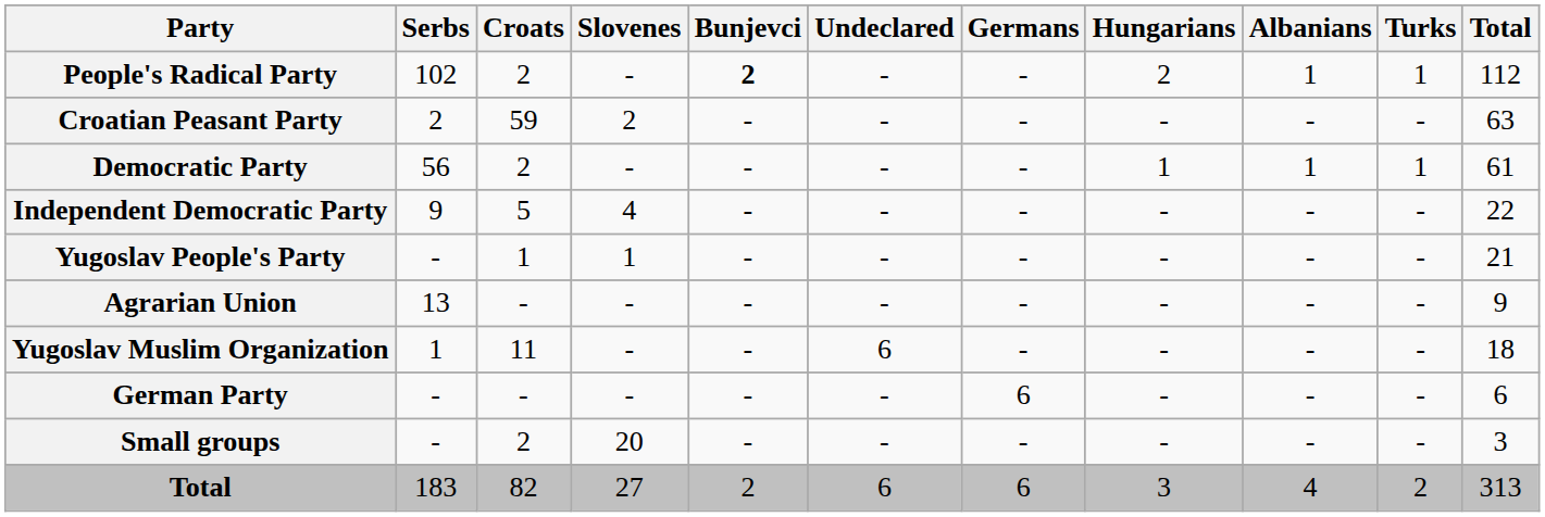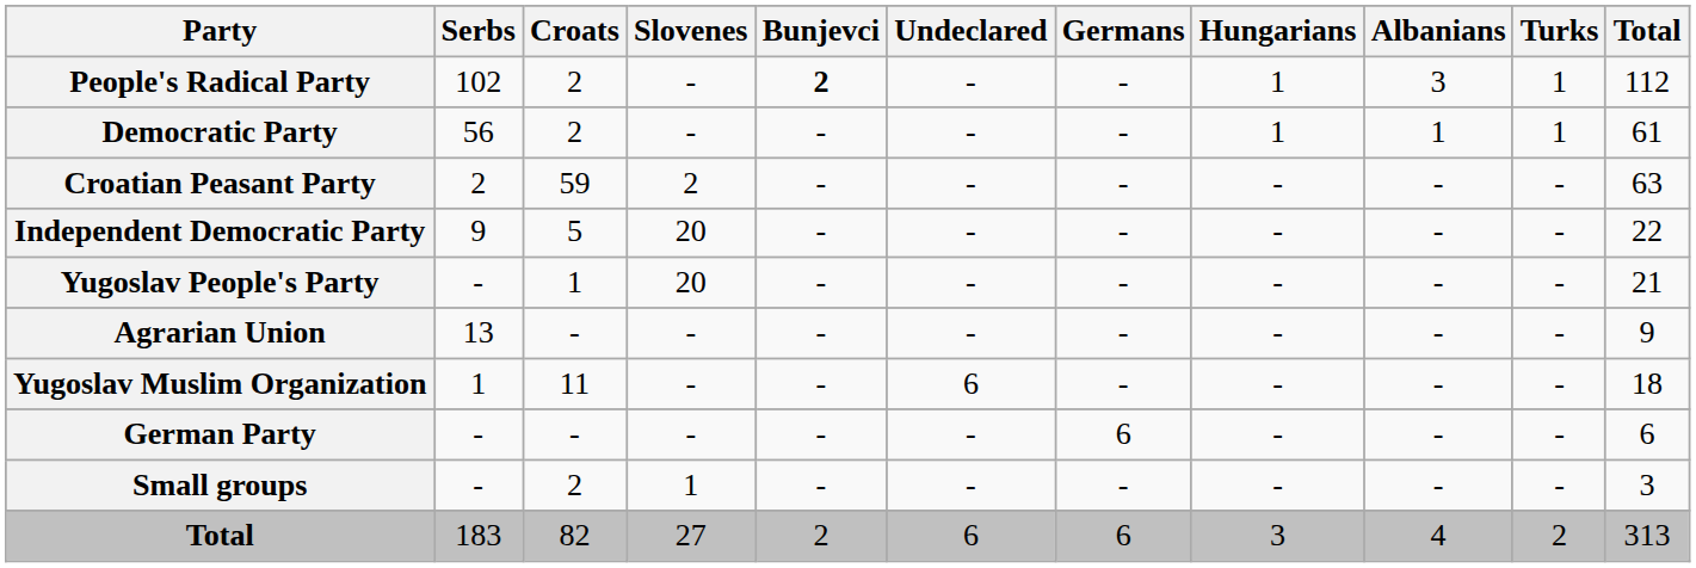People's Radical Party | Hungarians: 2 -> 1
People's Radical Party | Albanians: 1 -> 3
rows swapped: Croatian Peasant Party <-> Democratic Party
Independent Democratic Party | Slovenes: 4 -> 20
Yugoslav People's Party | Slovenes: 1 -> 20
Small groups | Slovenes: 20 -> 1
